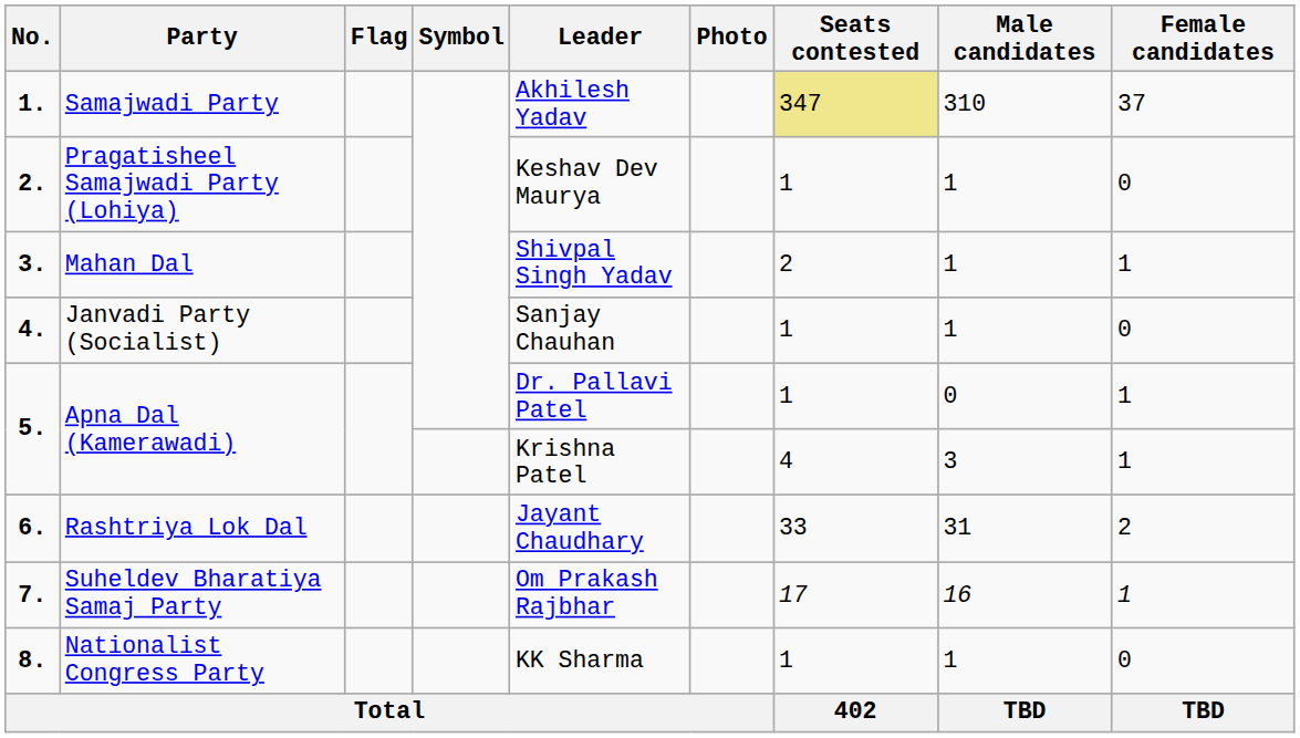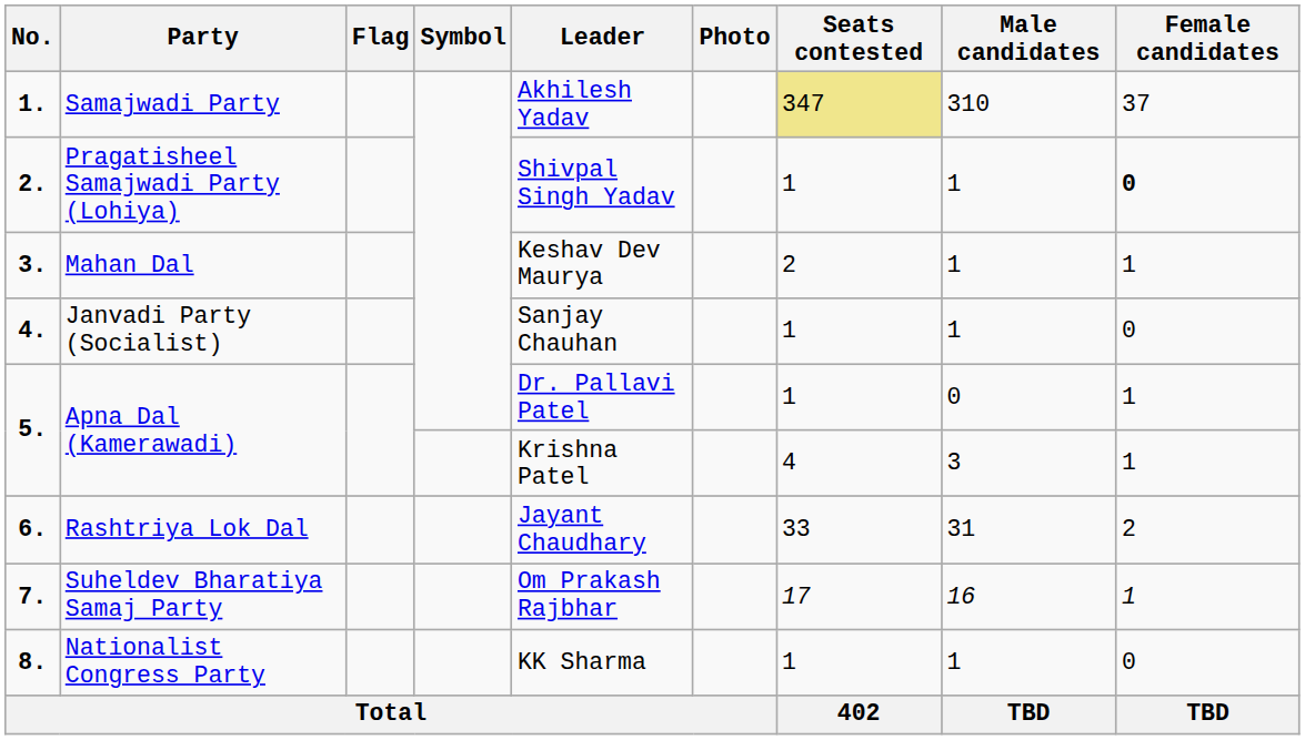2. | Leader: Keshav Dev Maurya -> Shivpal Singh Yadav
2. | Female candidates: normal -> bold
3. | Leader: Shivpal Singh Yadav -> Keshav Dev Maurya
